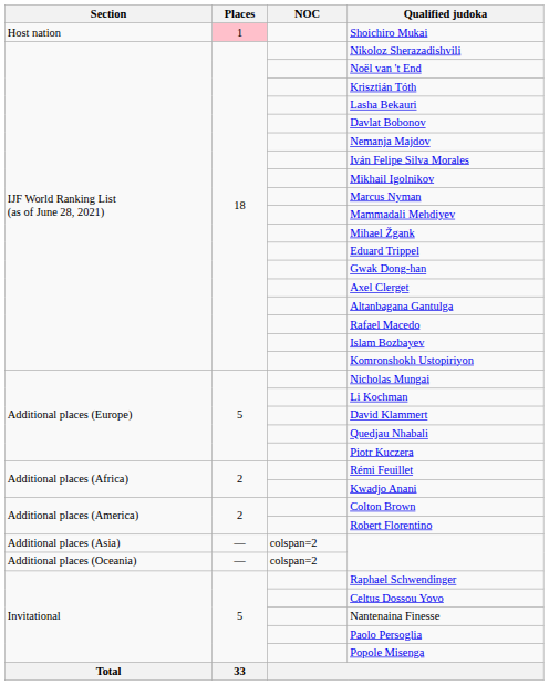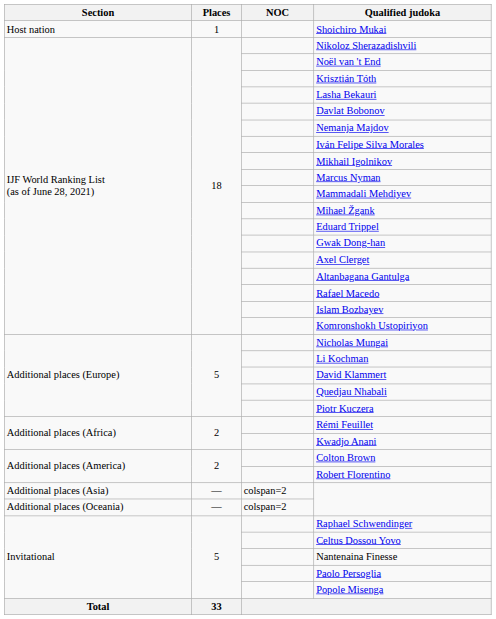Shoichiro Mukai | Places: pink background -> no background
